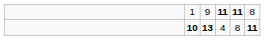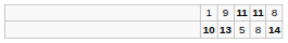row 2 | column 4: 4 -> 5
row 2 | column 6: 11 -> 14
